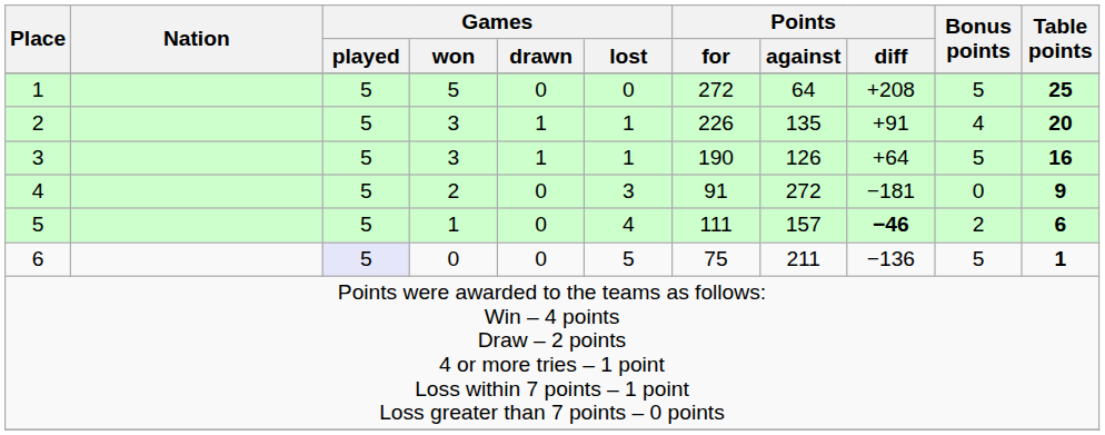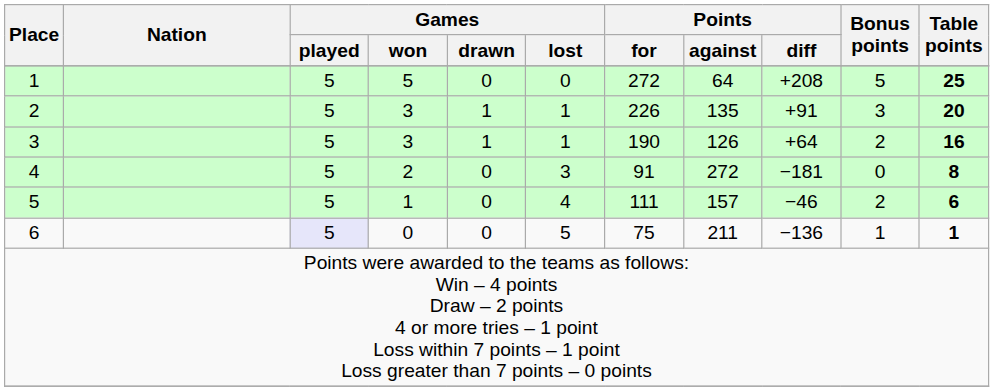row 4 | Bonus points: 4 -> 3
row 5 | Bonus points: 5 -> 2
row 6 | Table points: 9 -> 8
row 7 | Points / diff: bold -> normal
row 8 | Bonus points: 5 -> 1
